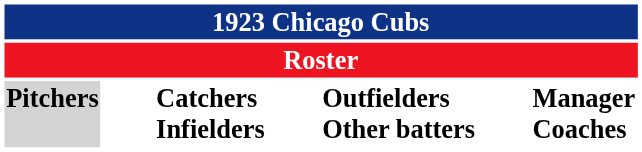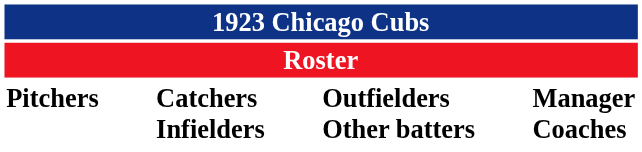Pitchers | column 1: lightgrey background -> no background
